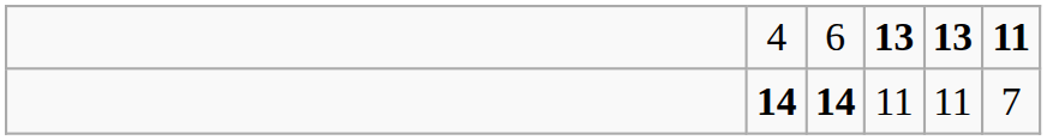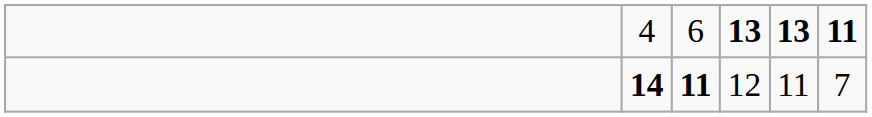row 2 | column 3: 14 -> 11
row 2 | column 4: 11 -> 12
